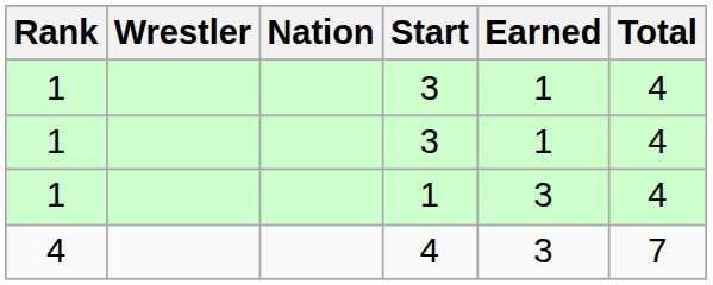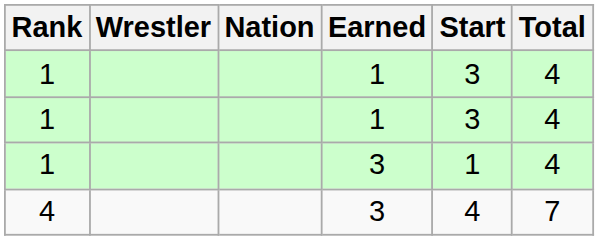columns swapped: Start <-> Earned
